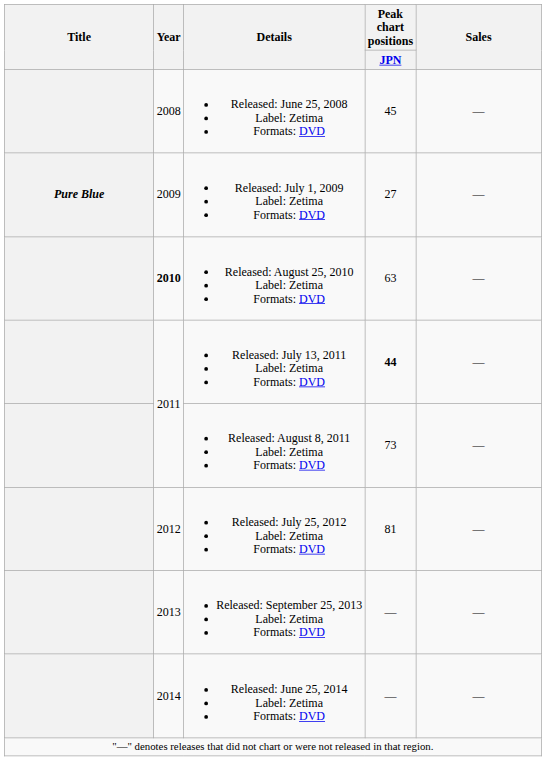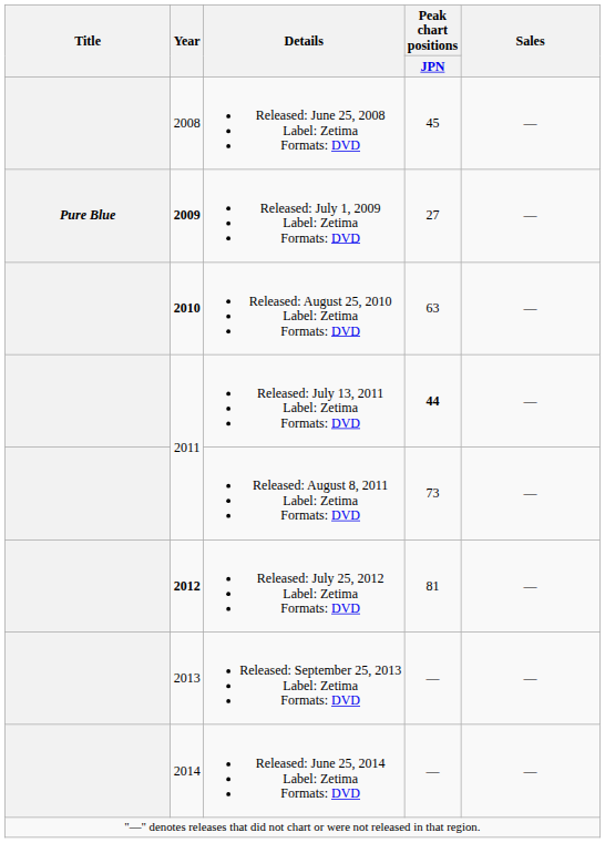Released: July 1, 2009 Label: Zetima Formats: DVD | Year: normal -> bold
Released: July 25, 2012 Label: Zetima Formats: DVD | Year: normal -> bold
